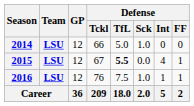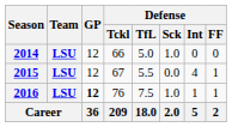2015 | Defense / TfL: bold -> normal
2016 | GP: normal -> bold
